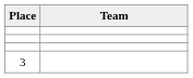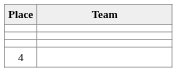row 5 | Place: 3 -> 4
